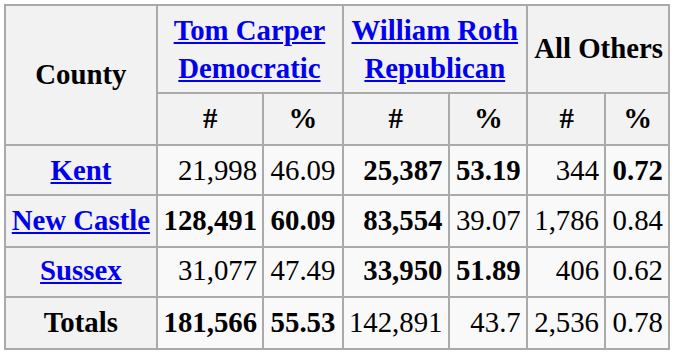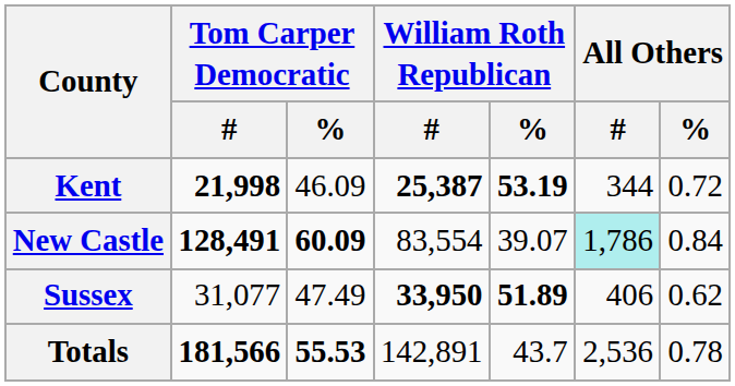Kent | Tom Carper Democratic / #: normal -> bold
Kent | All Others / %: bold -> normal
New Castle | William Roth Republican / #: bold -> normal
New Castle | All Others / #: no background -> paleturquoise background
